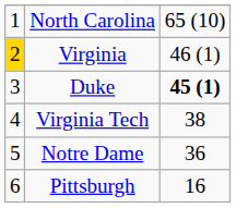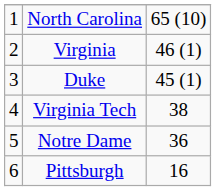Virginia | column 1: gold background -> no background
Duke | column 3: bold -> normal
